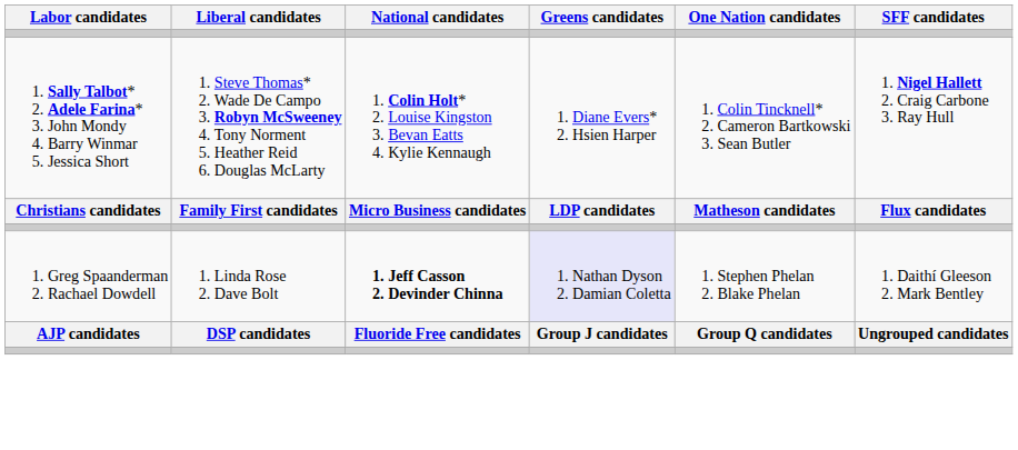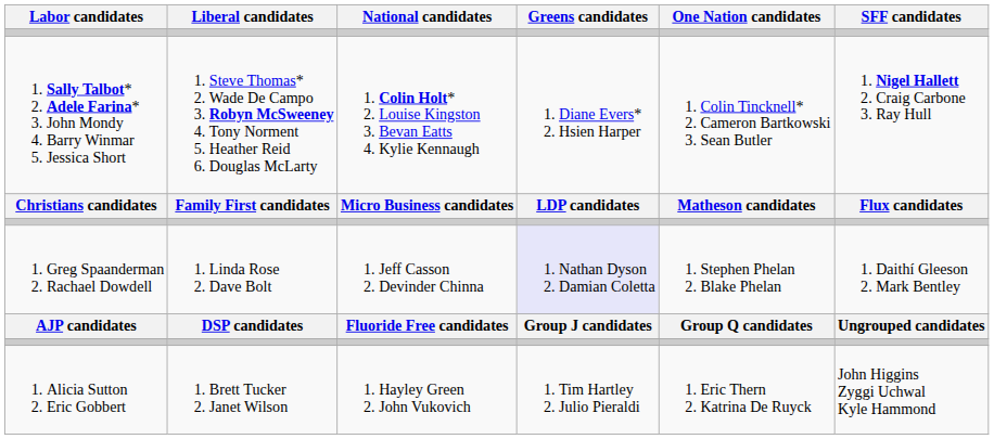Greg Spaanderman Rachael Dowdell | National candidates: bold -> normal
+ row: Alicia Sutton Eric Gobbert | Brett Tucker Janet Wilson | Hayley Green John Vukovich | Tim Hartley Julio Pieraldi | Eric Thern Katrina De Ruyck | John Higgins Zyggi Uchwal Kyle Hammond
